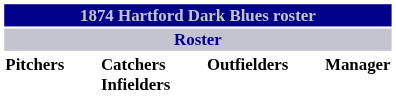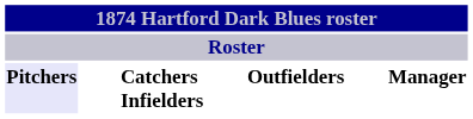Pitchers | column 1: no background -> lavender background
